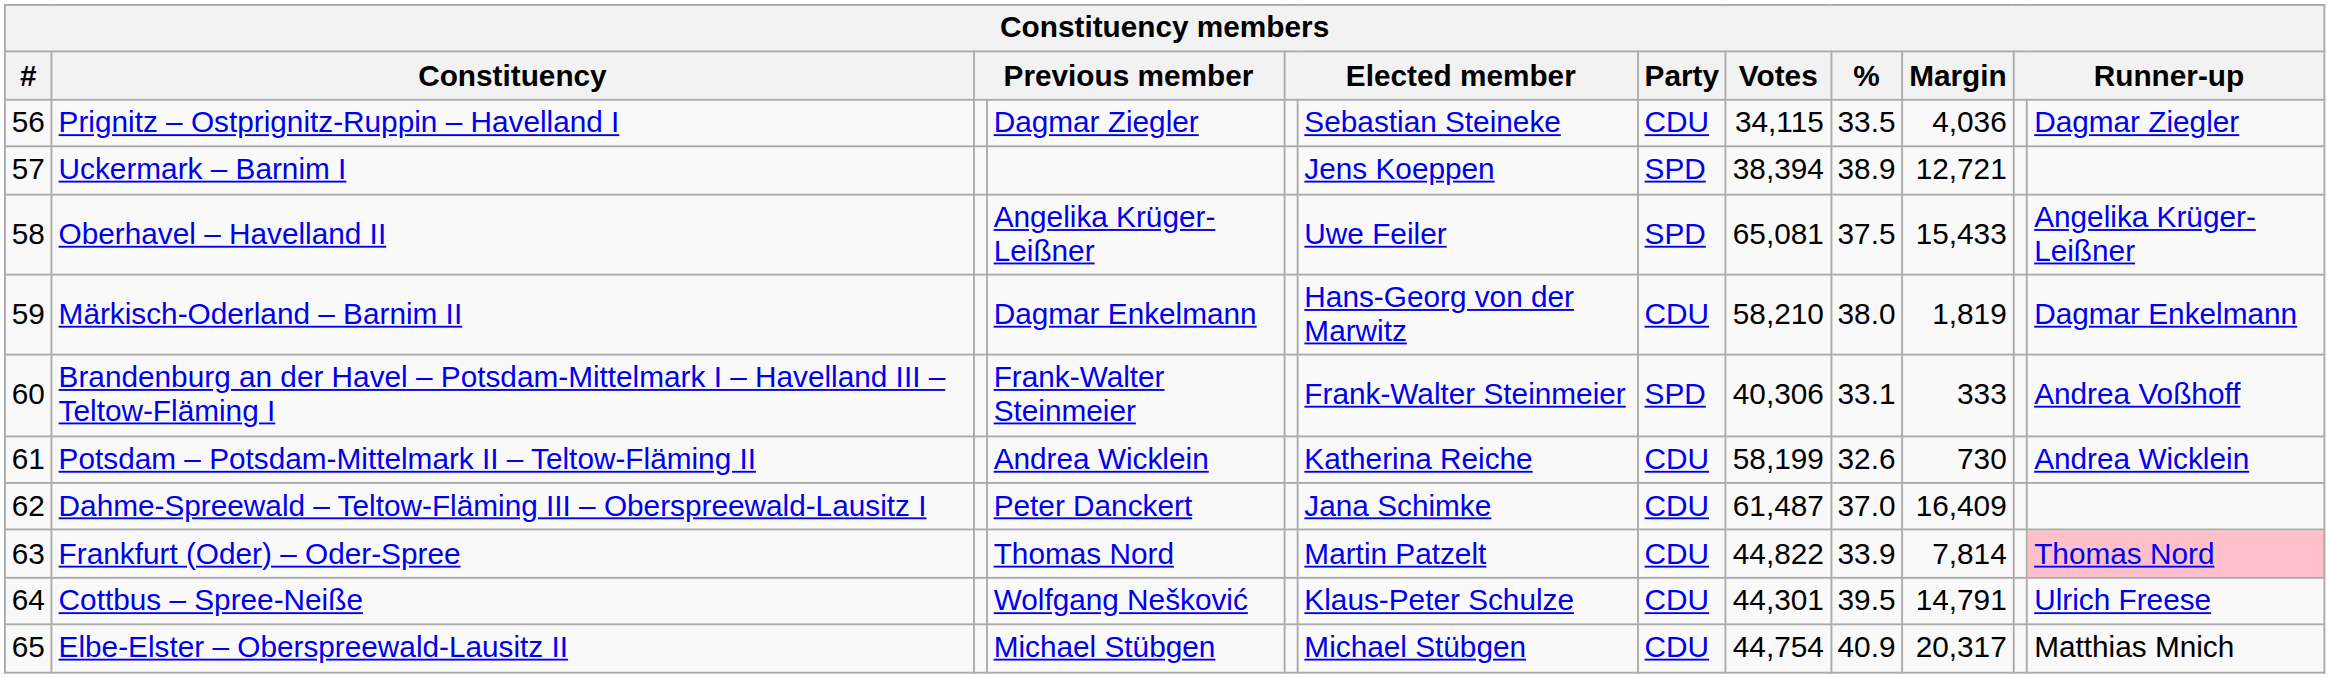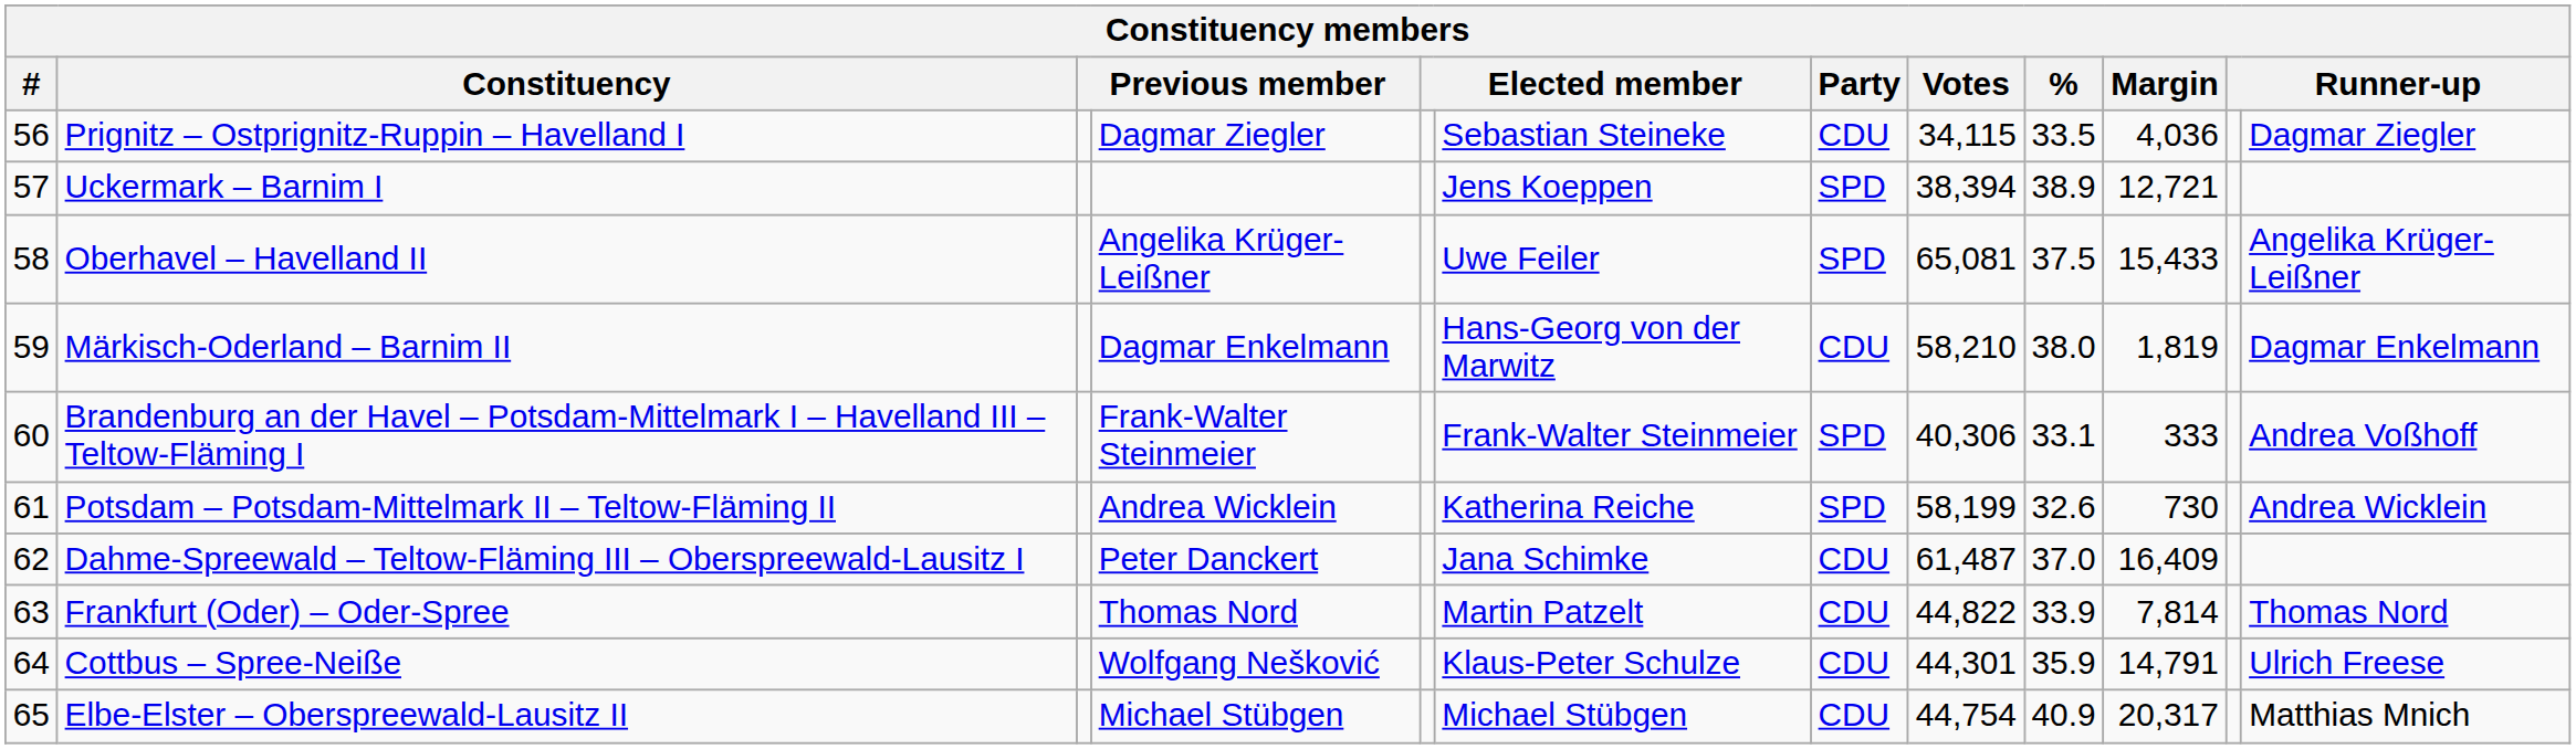Potsdam – Potsdam-Mittelmark II – Teltow-Fläming II | Party: CDU -> SPD
Frankfurt (Oder) – Oder-Spree | column 12: pink background -> no background
Cottbus – Spree-Neiße | %: 39.5 -> 35.9
